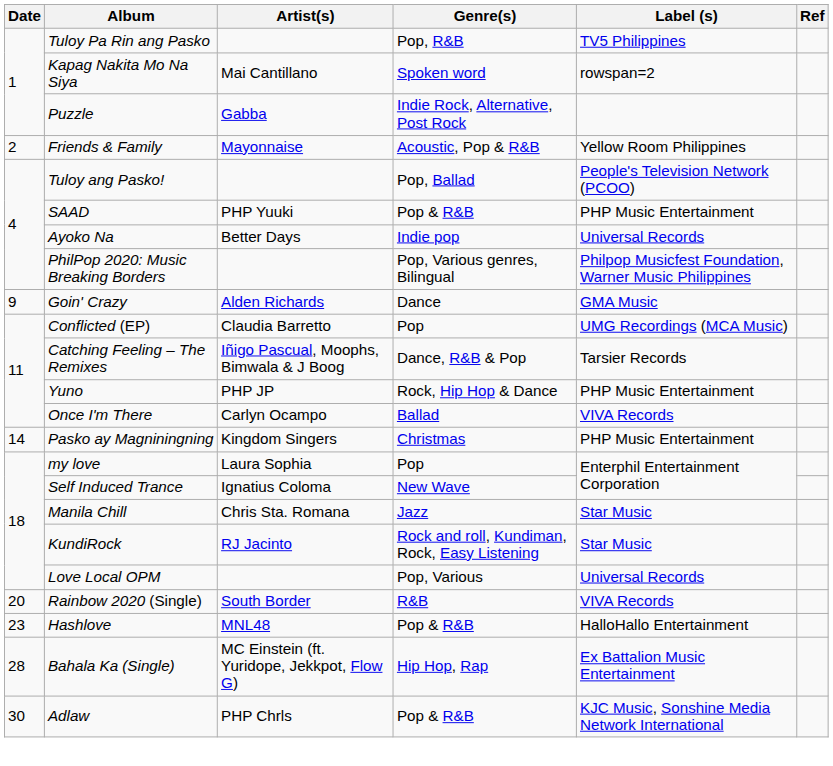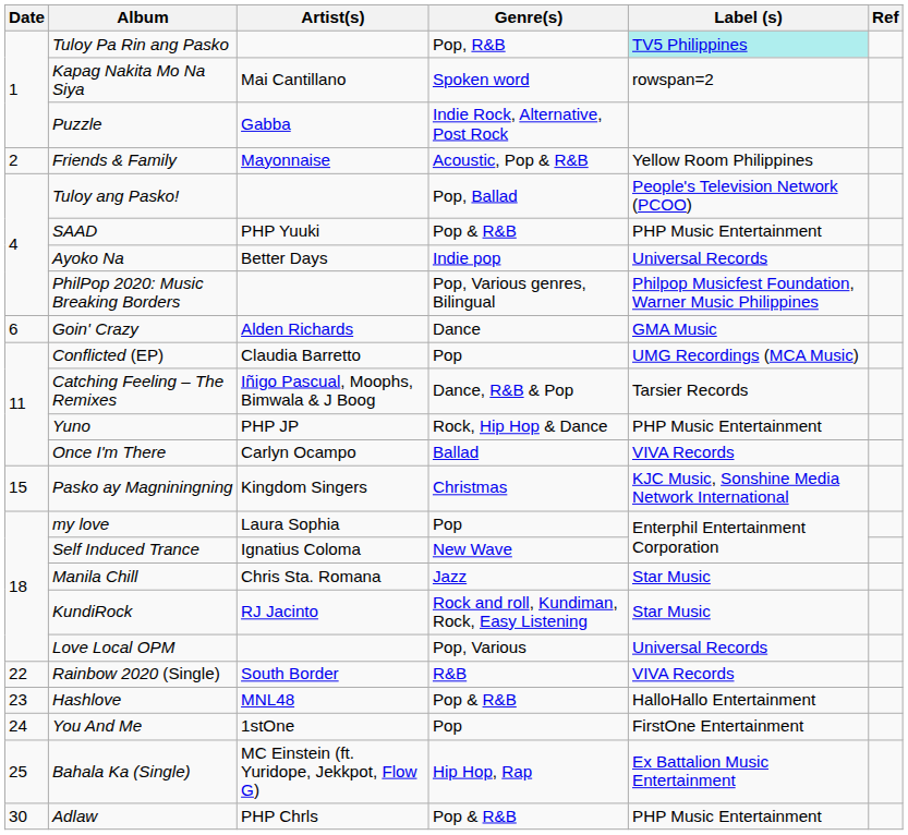Tuloy Pa Rin ang Pasko | Label (s): no background -> paleturquoise background
Goin' Crazy | Date: 9 -> 6
Pasko ay Magniningning | Date: 14 -> 15
Pasko ay Magniningning | Label (s): PHP Music Entertainment -> KJC Music, Sonshine Media Network International
Rainbow 2020 (Single) | Date: 20 -> 22
+ row: 24 | You And Me | 1stOne | Pop | FirstOne Entertainment
Bahala Ka (Single) | Date: 28 -> 25
Adlaw | Label (s): KJC Music, Sonshine Media Network International -> PHP Music Entertainment
